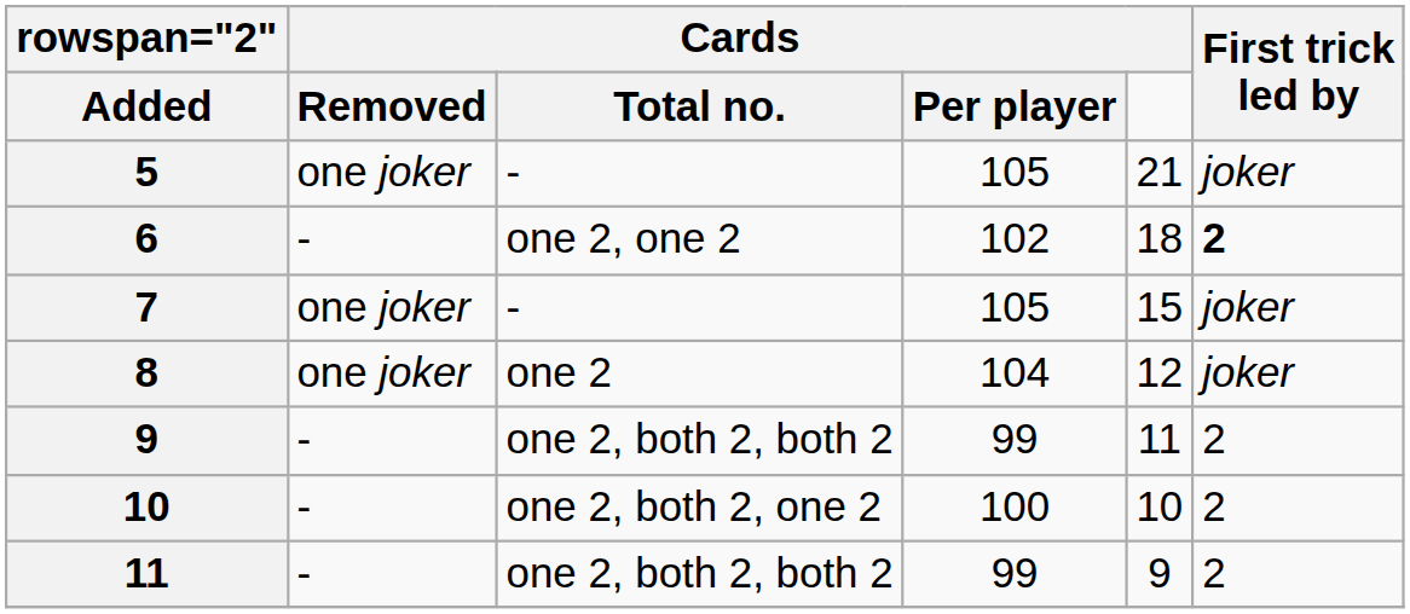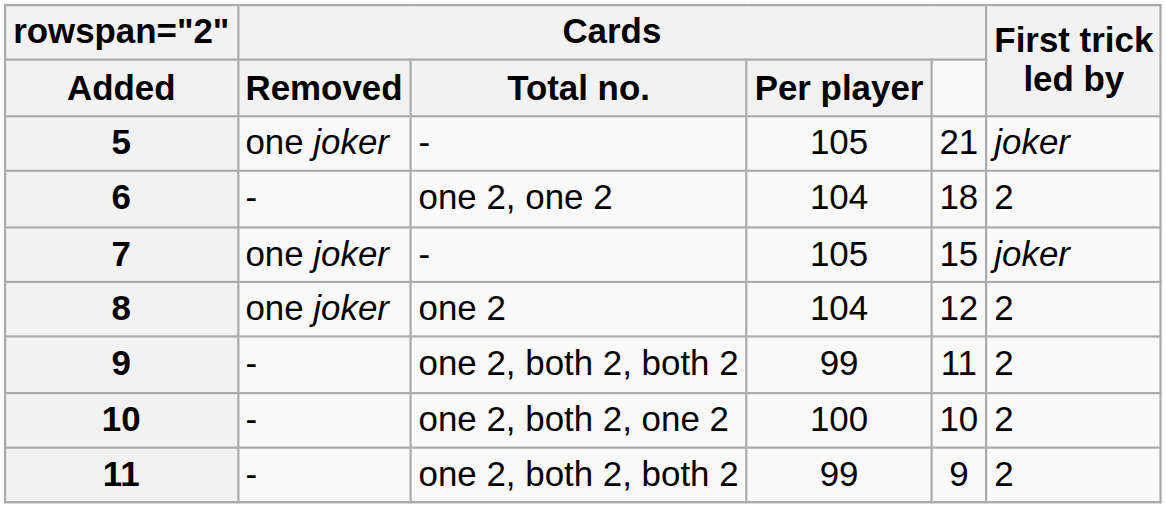6 | Cards / Per player: 102 -> 104
6 | First trick led by: bold -> normal
8 | First trick led by: joker -> 2
